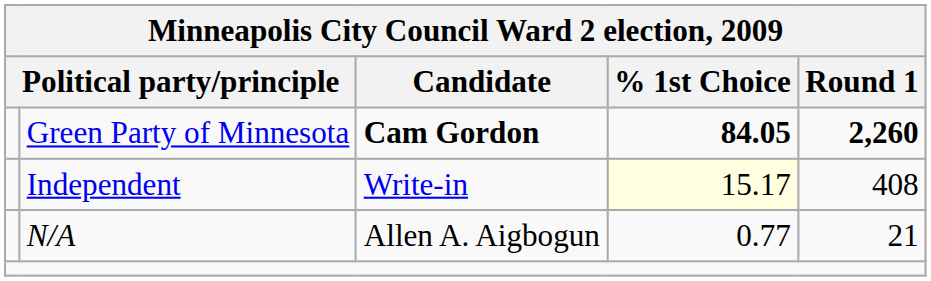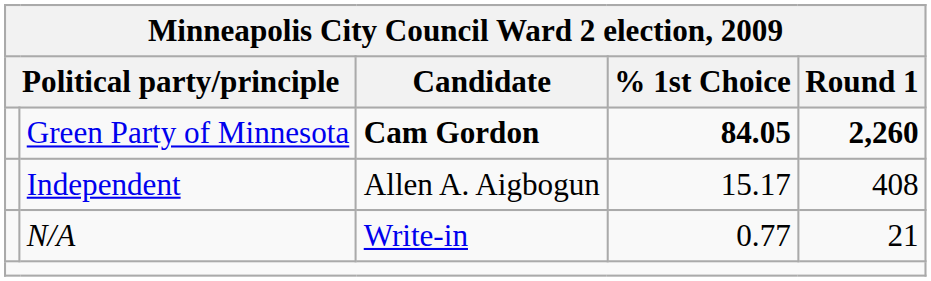Independent | Candidate: Write-in -> Allen A. Aigbogun
Independent | % 1st Choice: lightyellow background -> no background
N/A | Candidate: Allen A. Aigbogun -> Write-in
